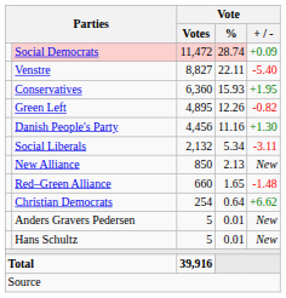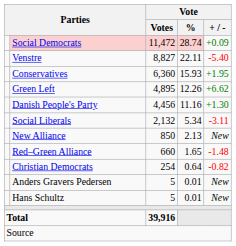Green Left | Vote / + / -: -0.82 -> +6.62
Christian Democrats | Vote / + / -: +6.62 -> -0.82
